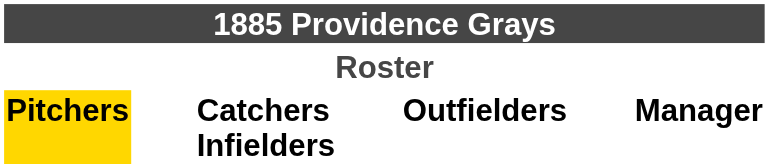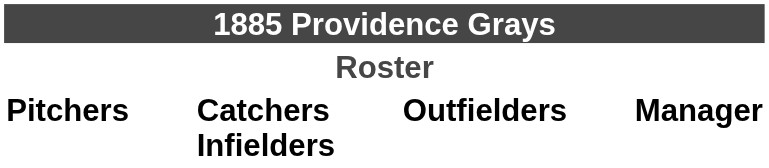Pitchers | column 1: gold background -> no background
